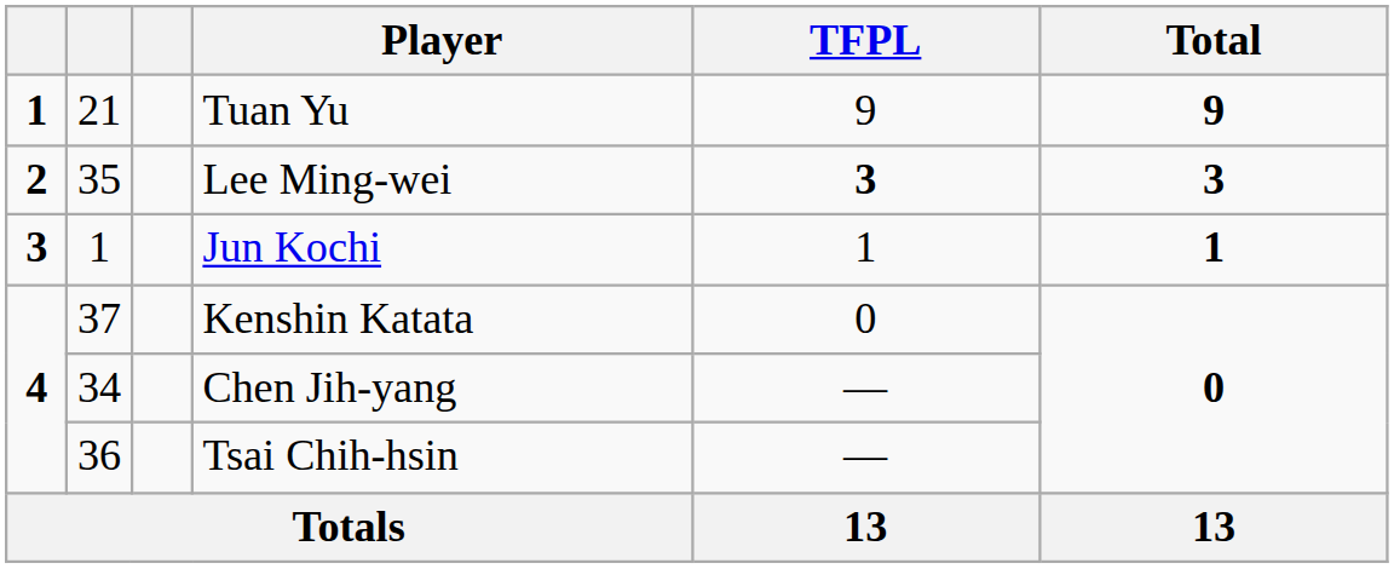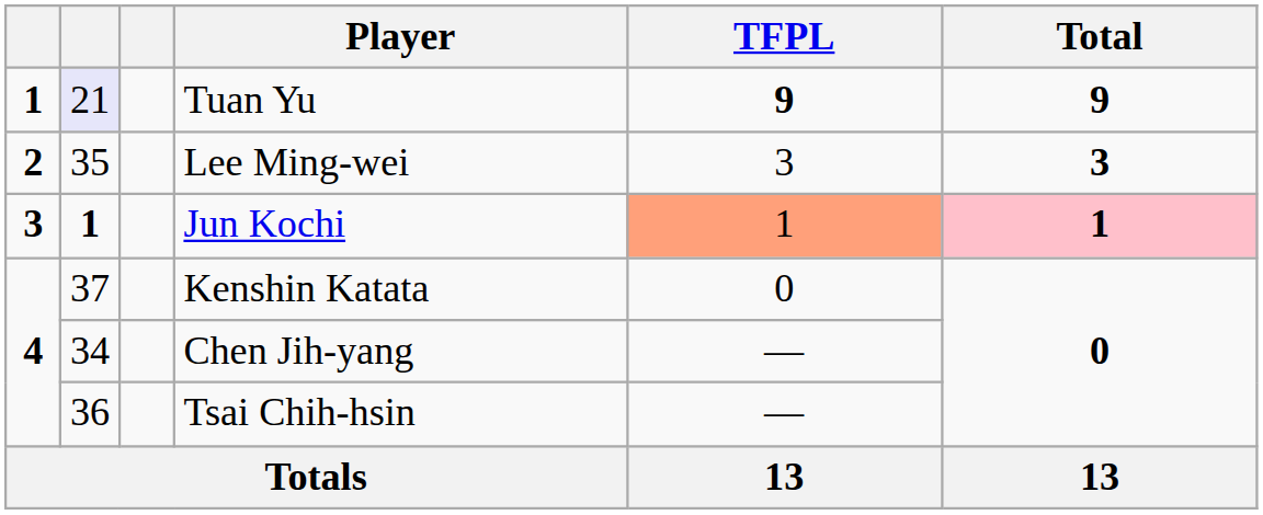Tuan Yu | column 2: no background -> lavender background
Tuan Yu | TFPL: normal -> bold
Lee Ming-wei | TFPL: bold -> normal
Jun Kochi | column 2: normal -> bold
Jun Kochi | TFPL: no background -> lightsalmon background
Jun Kochi | Total: no background -> pink background
